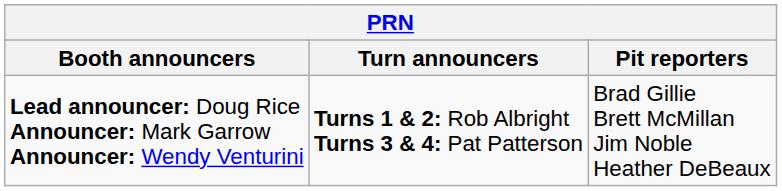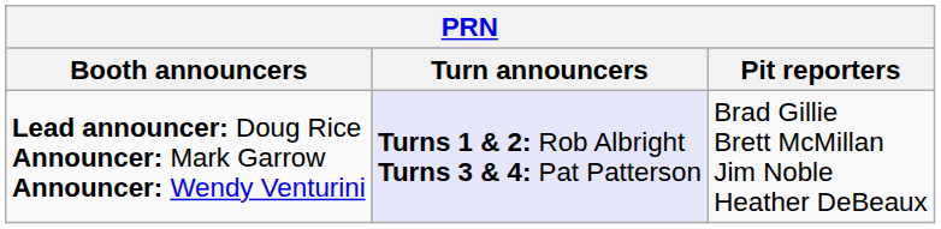row 3 | Turn announcers: no background -> lavender background
